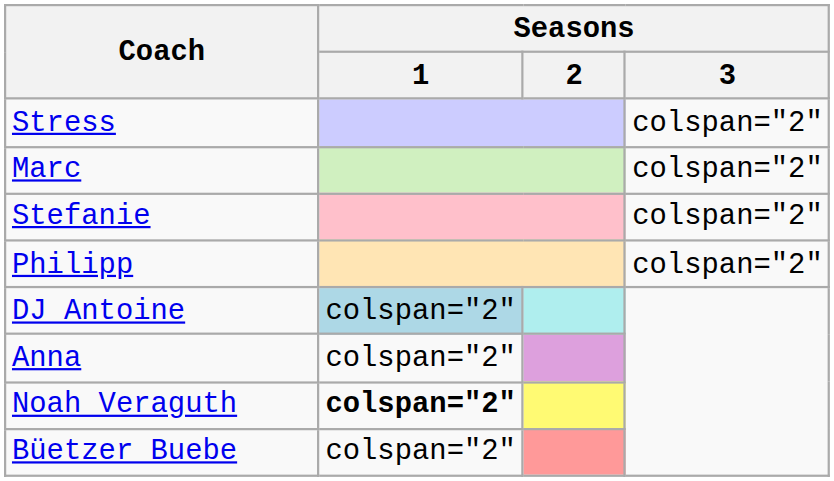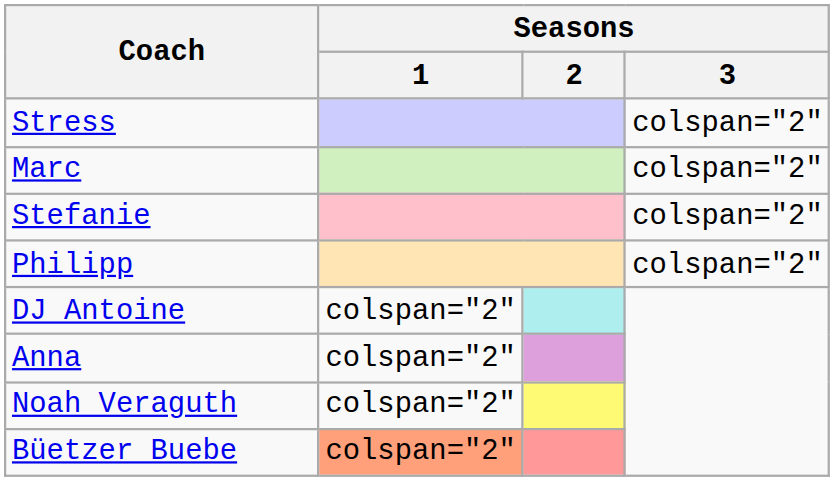DJ Antoine | Seasons / 1: lightblue background -> no background
Noah Veraguth | Seasons / 1: bold -> normal
Büetzer Buebe | Seasons / 1: no background -> lightsalmon background
